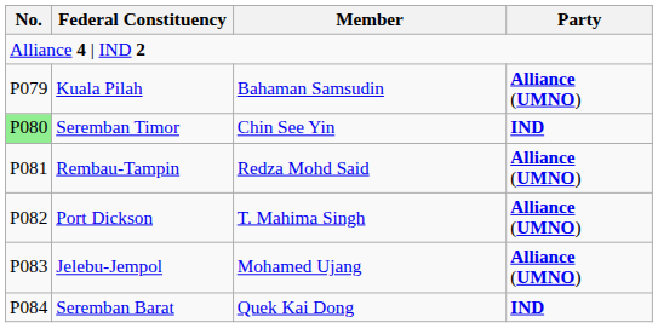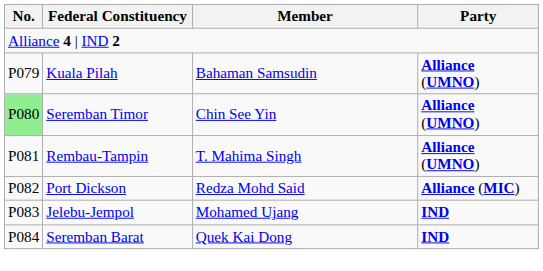Seremban Timor | Party: IND -> Alliance (UMNO)
Rembau-Tampin | Member: Redza Mohd Said -> T. Mahima Singh
Port Dickson | Member: T. Mahima Singh -> Redza Mohd Said
Port Dickson | Party: Alliance (UMNO) -> Alliance (MIC)
Jelebu-Jempol | Party: Alliance (UMNO) -> IND
